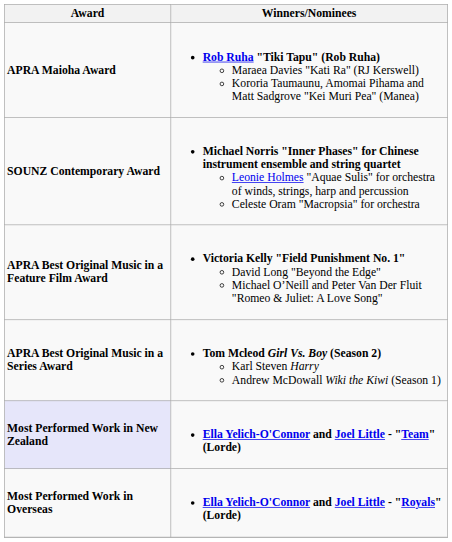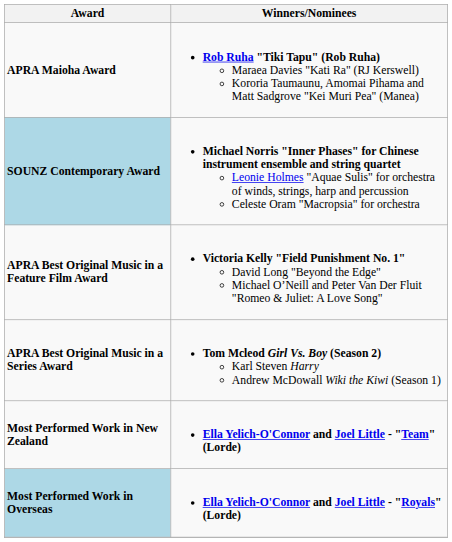SOUNZ Contemporary Award | Award: no background -> lightblue background
Most Performed Work in New Zealand | Award: lavender background -> no background
Most Performed Work in Overseas | Award: no background -> lightblue background
